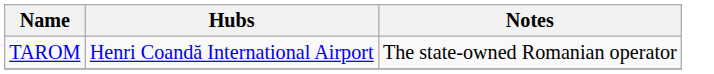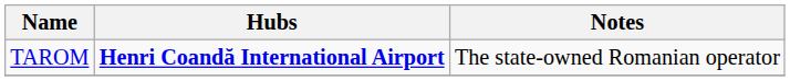TAROM | Hubs: normal -> bold
